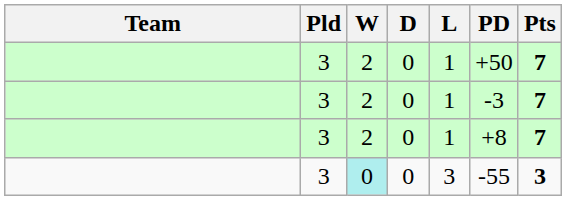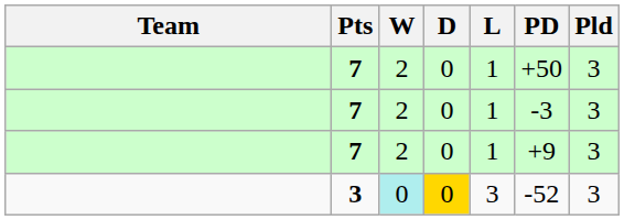columns swapped: Pld <-> Pts
row 4 | PD: +8 -> +9
row 5 | D: no background -> gold background
row 5 | PD: -55 -> -52
